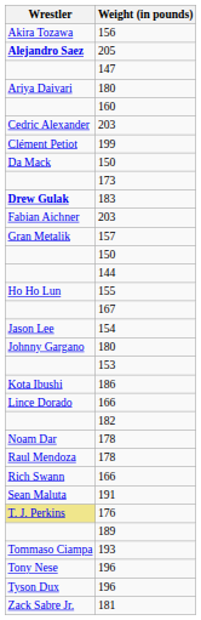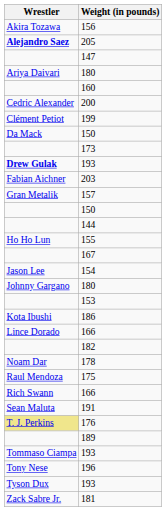row 7 | Weight (in pounds): 203 -> 200
row 11 | Weight (in pounds): 183 -> 193
row 25 | Weight (in pounds): 178 -> 175
row 32 | Weight (in pounds): 196 -> 193
